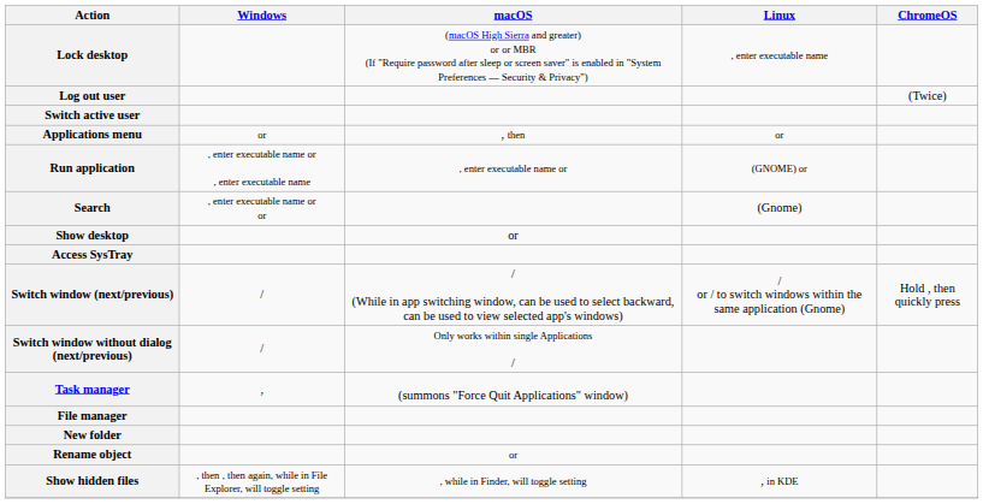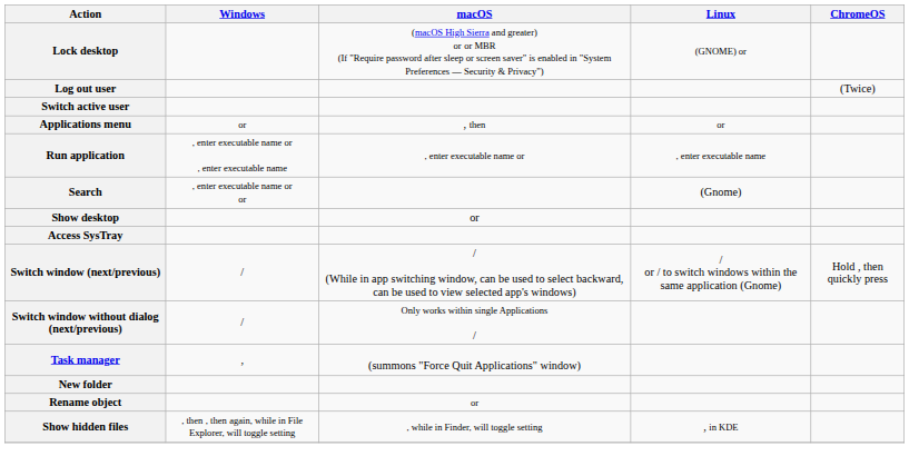Lock desktop | Linux: , enter executable name -> (GNOME) or
Run application | Linux: (GNOME) or -> , enter executable name
- row: File manager
